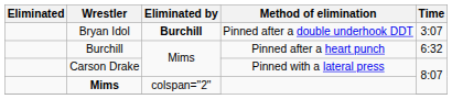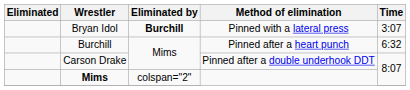Bryan Idol | Method of elimination: Pinned after a double underhook DDT -> Pinned with a lateral press
Carson Drake | Method of elimination: Pinned with a lateral press -> Pinned after a double underhook DDT
